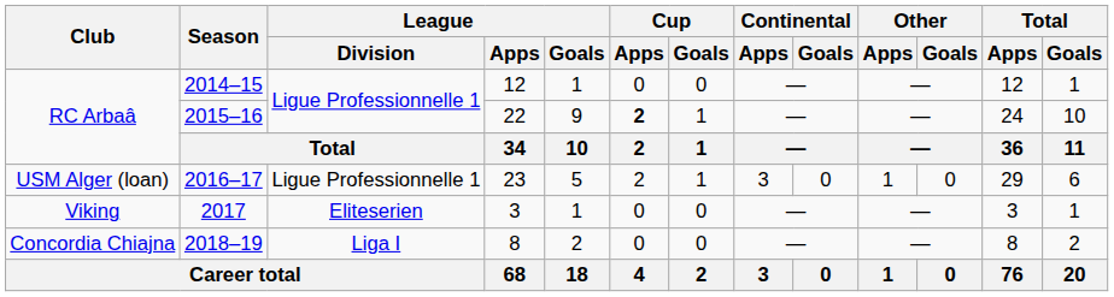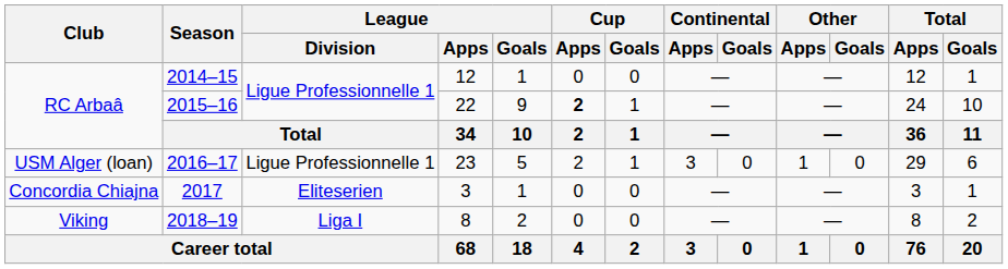2017 | Club: Viking -> Concordia Chiajna
2018–19 | Club: Concordia Chiajna -> Viking
